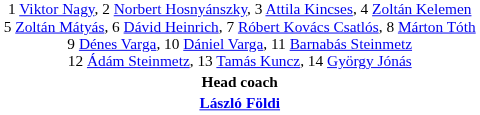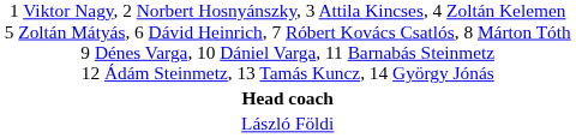row 3 | column 1: bold -> normal
